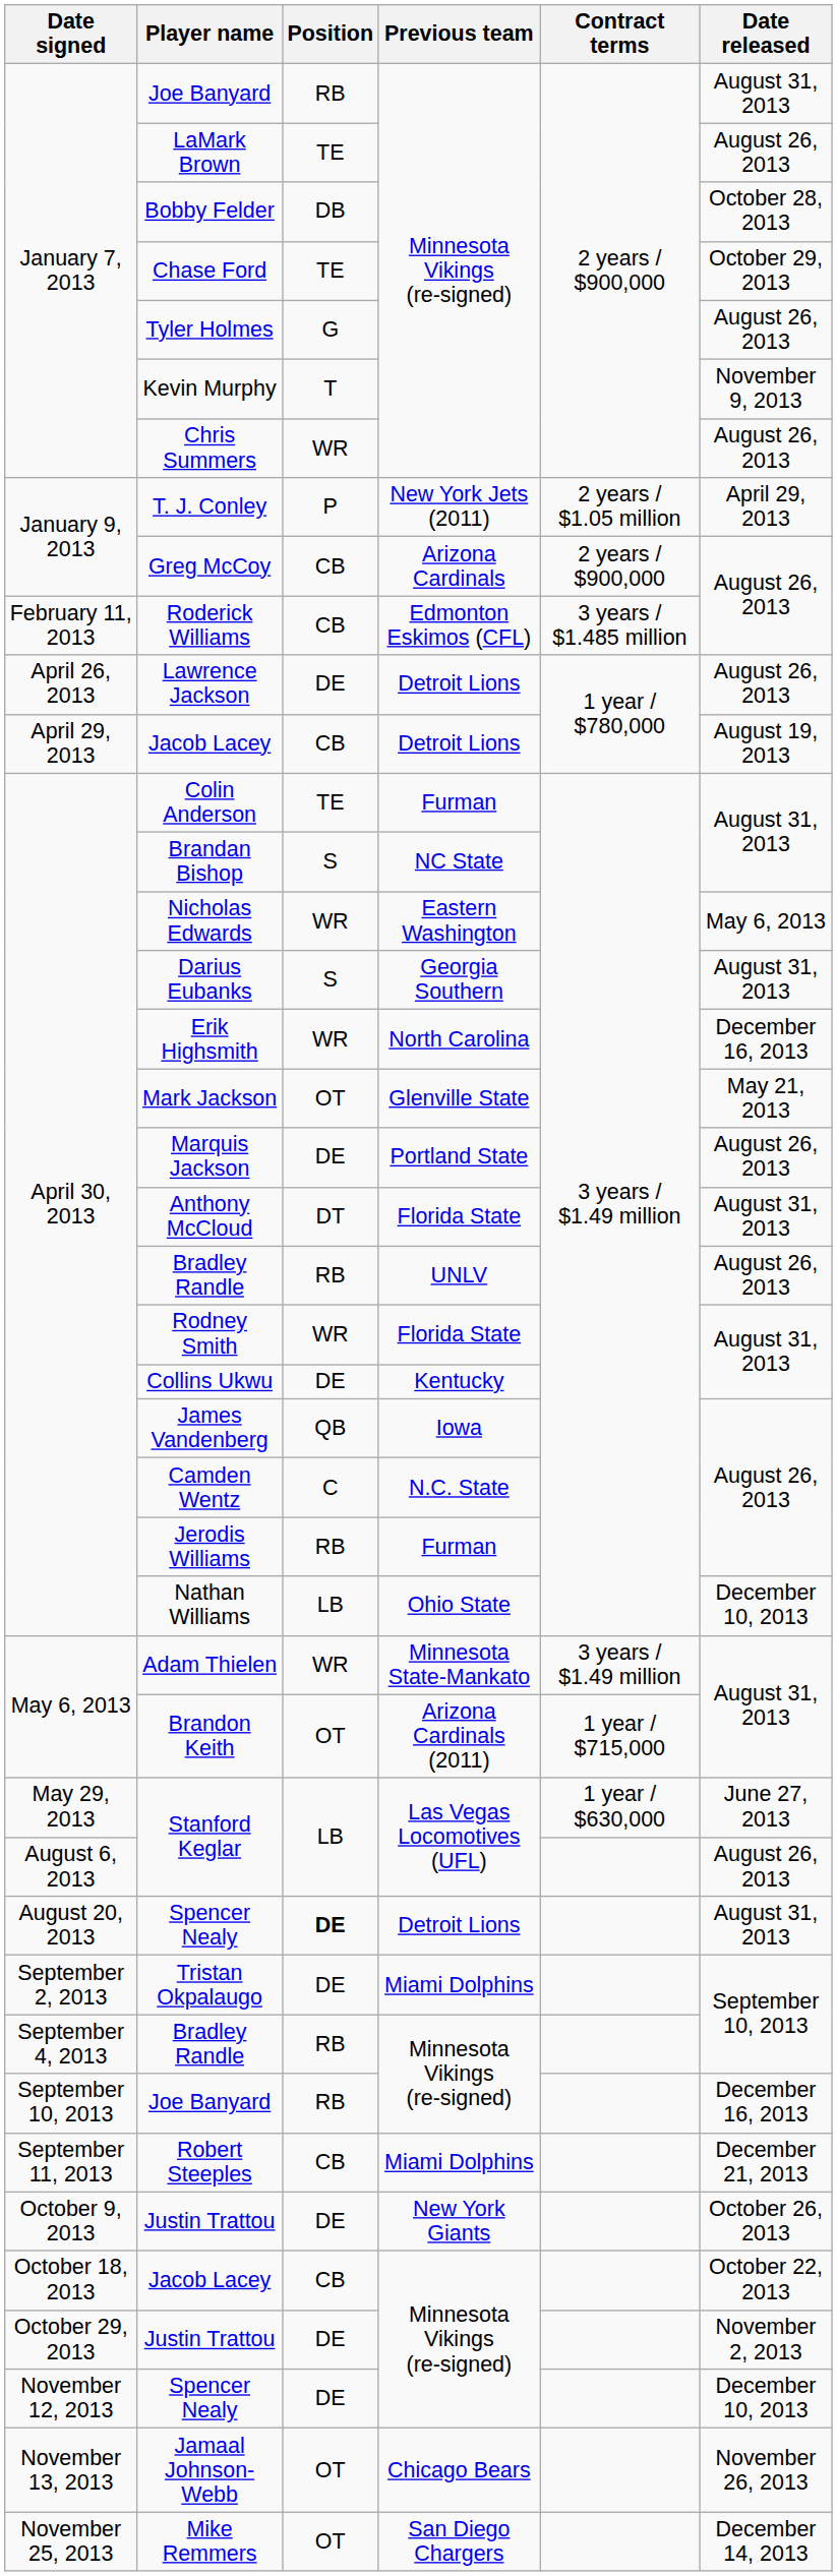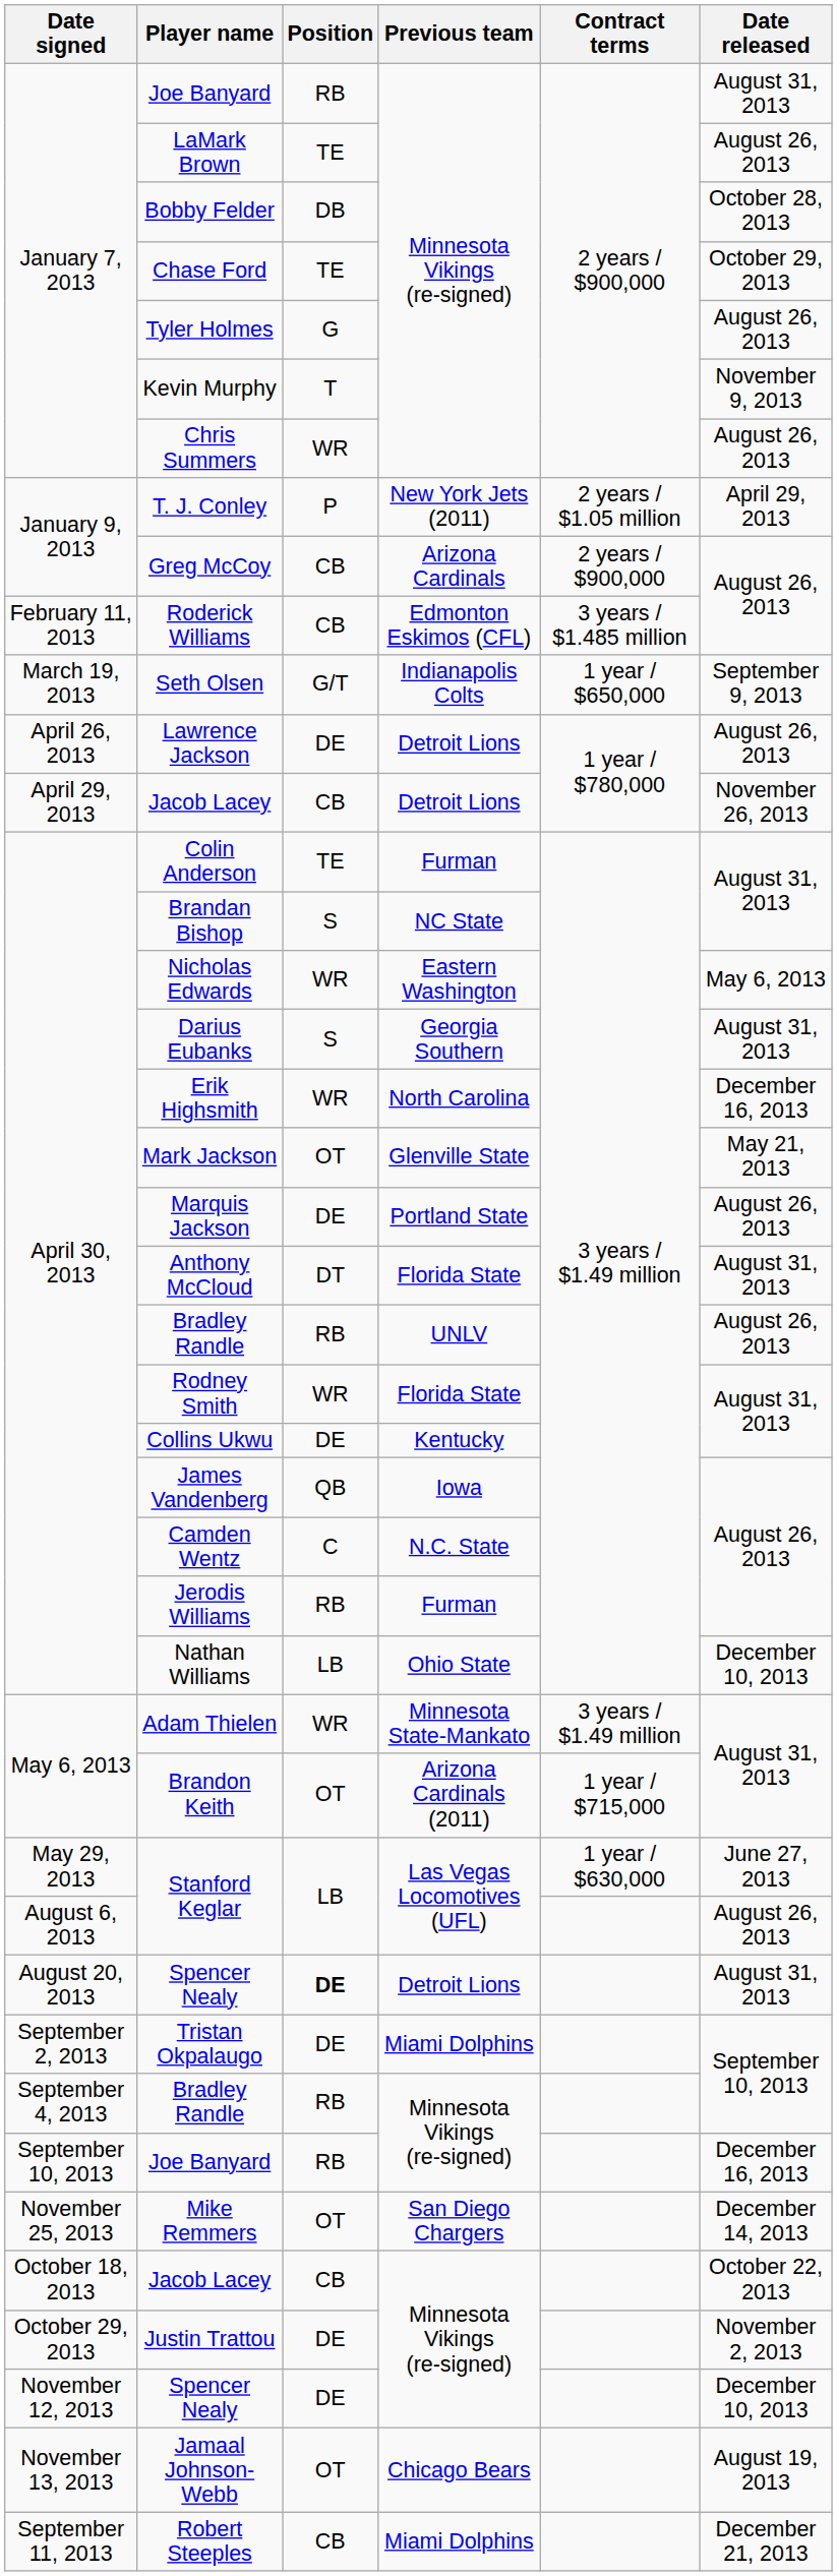+ row: March 19, 2013 | Seth Olsen | G/T | Indianapolis Colts | 1 year / $650,000 | September 9, 2013
April 29, 2013 / Jacob Lacey | Date released: August 19, 2013 -> November 26, 2013
rows swapped: Robert Steeples <-> Mike Remmers
- row: October 9, 2013 | Justin Trattou | DE | New York Giants | October 26, 2013
Jamaal Johnson-Webb | Date released: November 26, 2013 -> August 19, 2013
